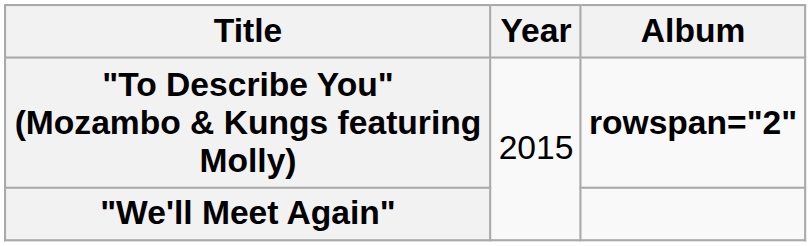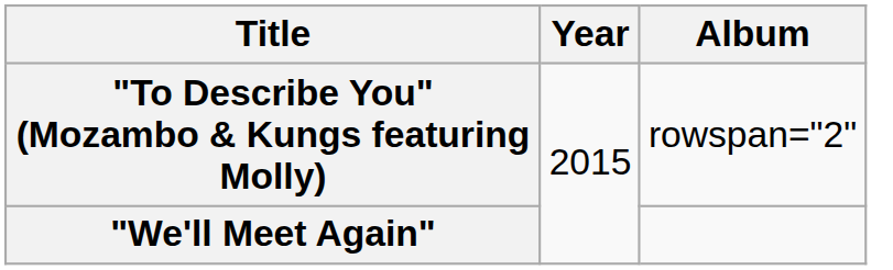"To Describe You" (Mozambo & Kungs featuring Molly) | Album: bold -> normal
